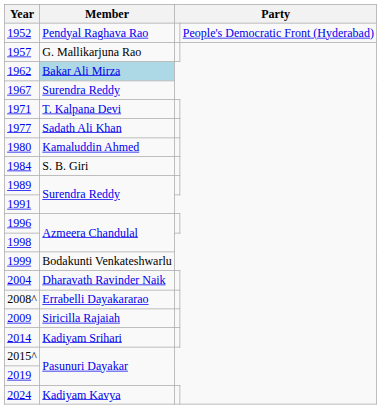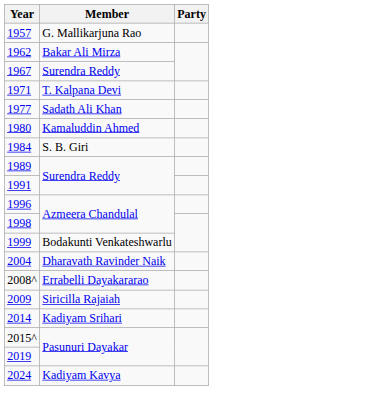- row: 1952 | Pendyal Raghava Rao | People's Democratic Front (Hyderabad)
1962 | Member: lightblue background -> no background
